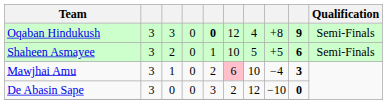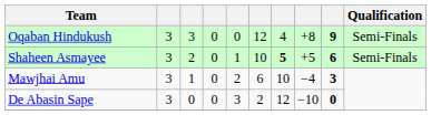Oqaban Hindukush | column 5: bold -> normal
Shaheen Asmayee | column 7: normal -> bold
Mawjhai Amu | column 6: pink background -> no background
